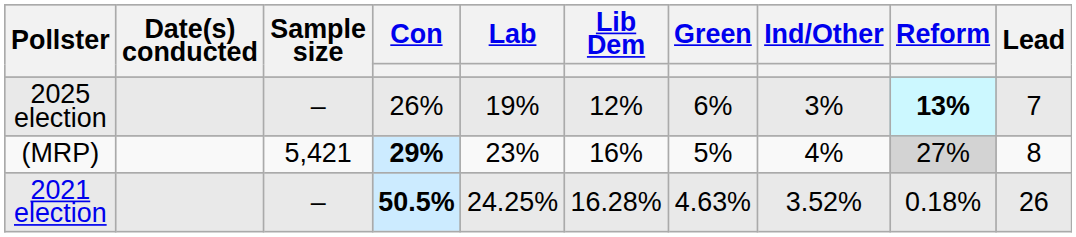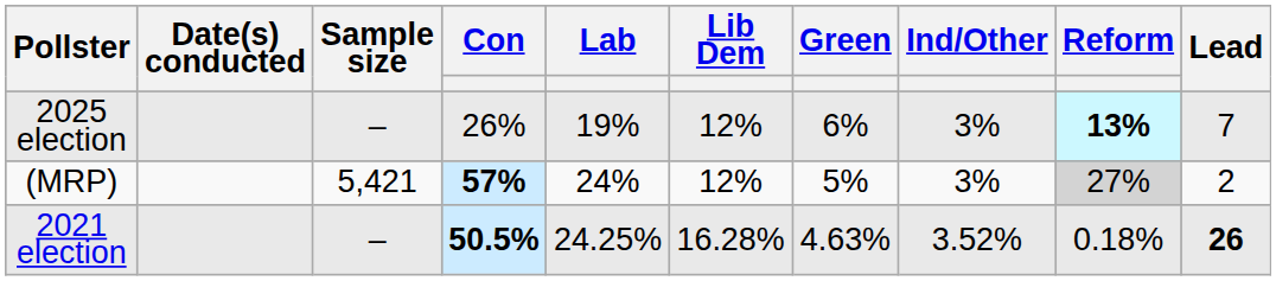(MRP) | Con: 29% -> 57%
(MRP) | Lab: 23% -> 24%
(MRP) | Lib Dem: 16% -> 12%
(MRP) | Ind/Other: 4% -> 3%
(MRP) | Lead: 8 -> 2
2021 election | Lead: normal -> bold
